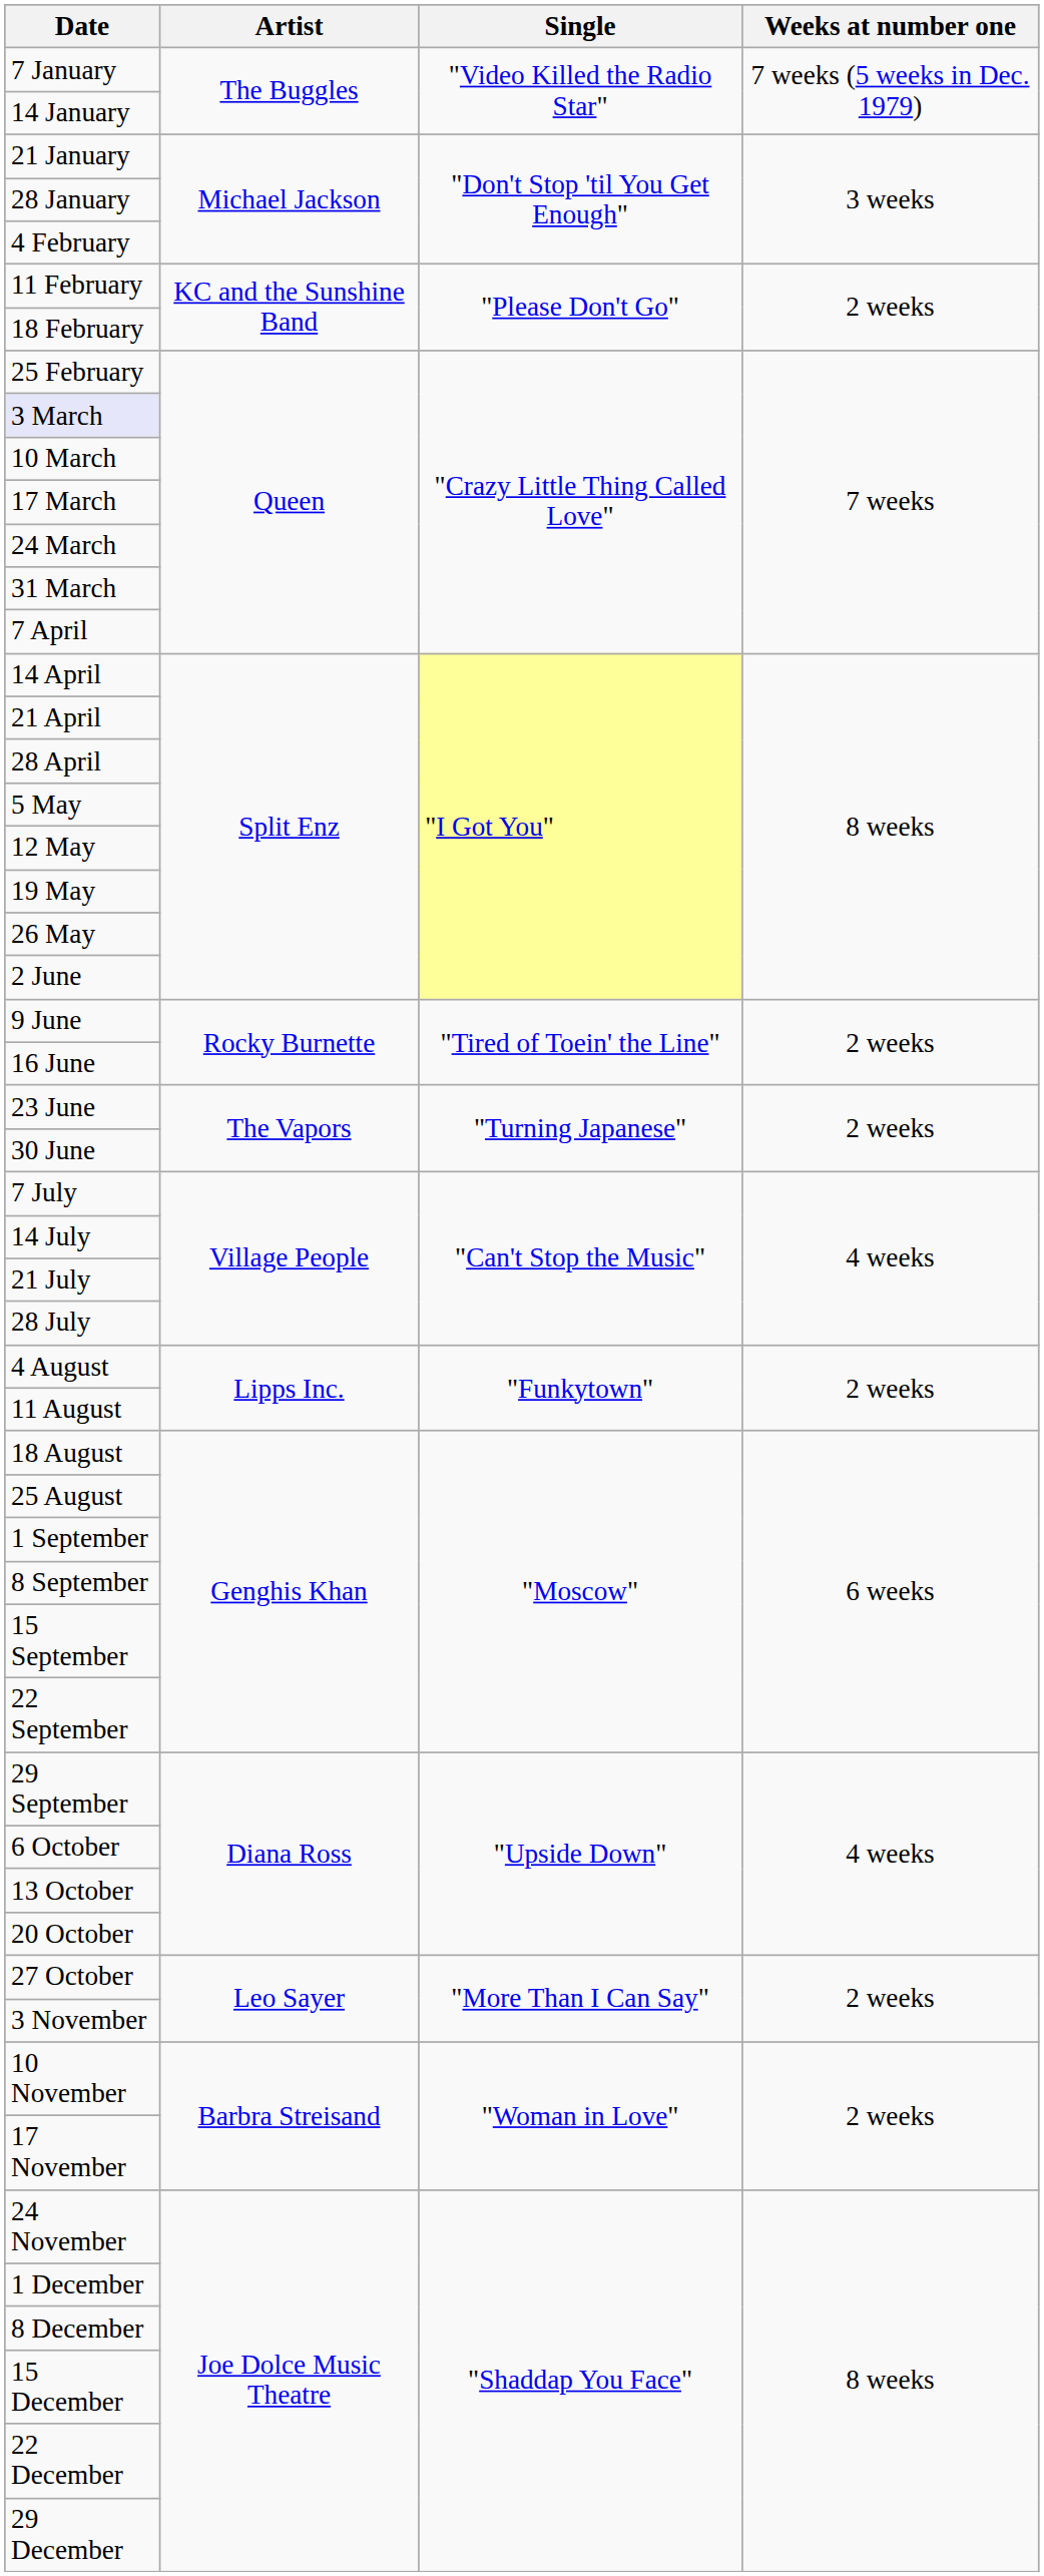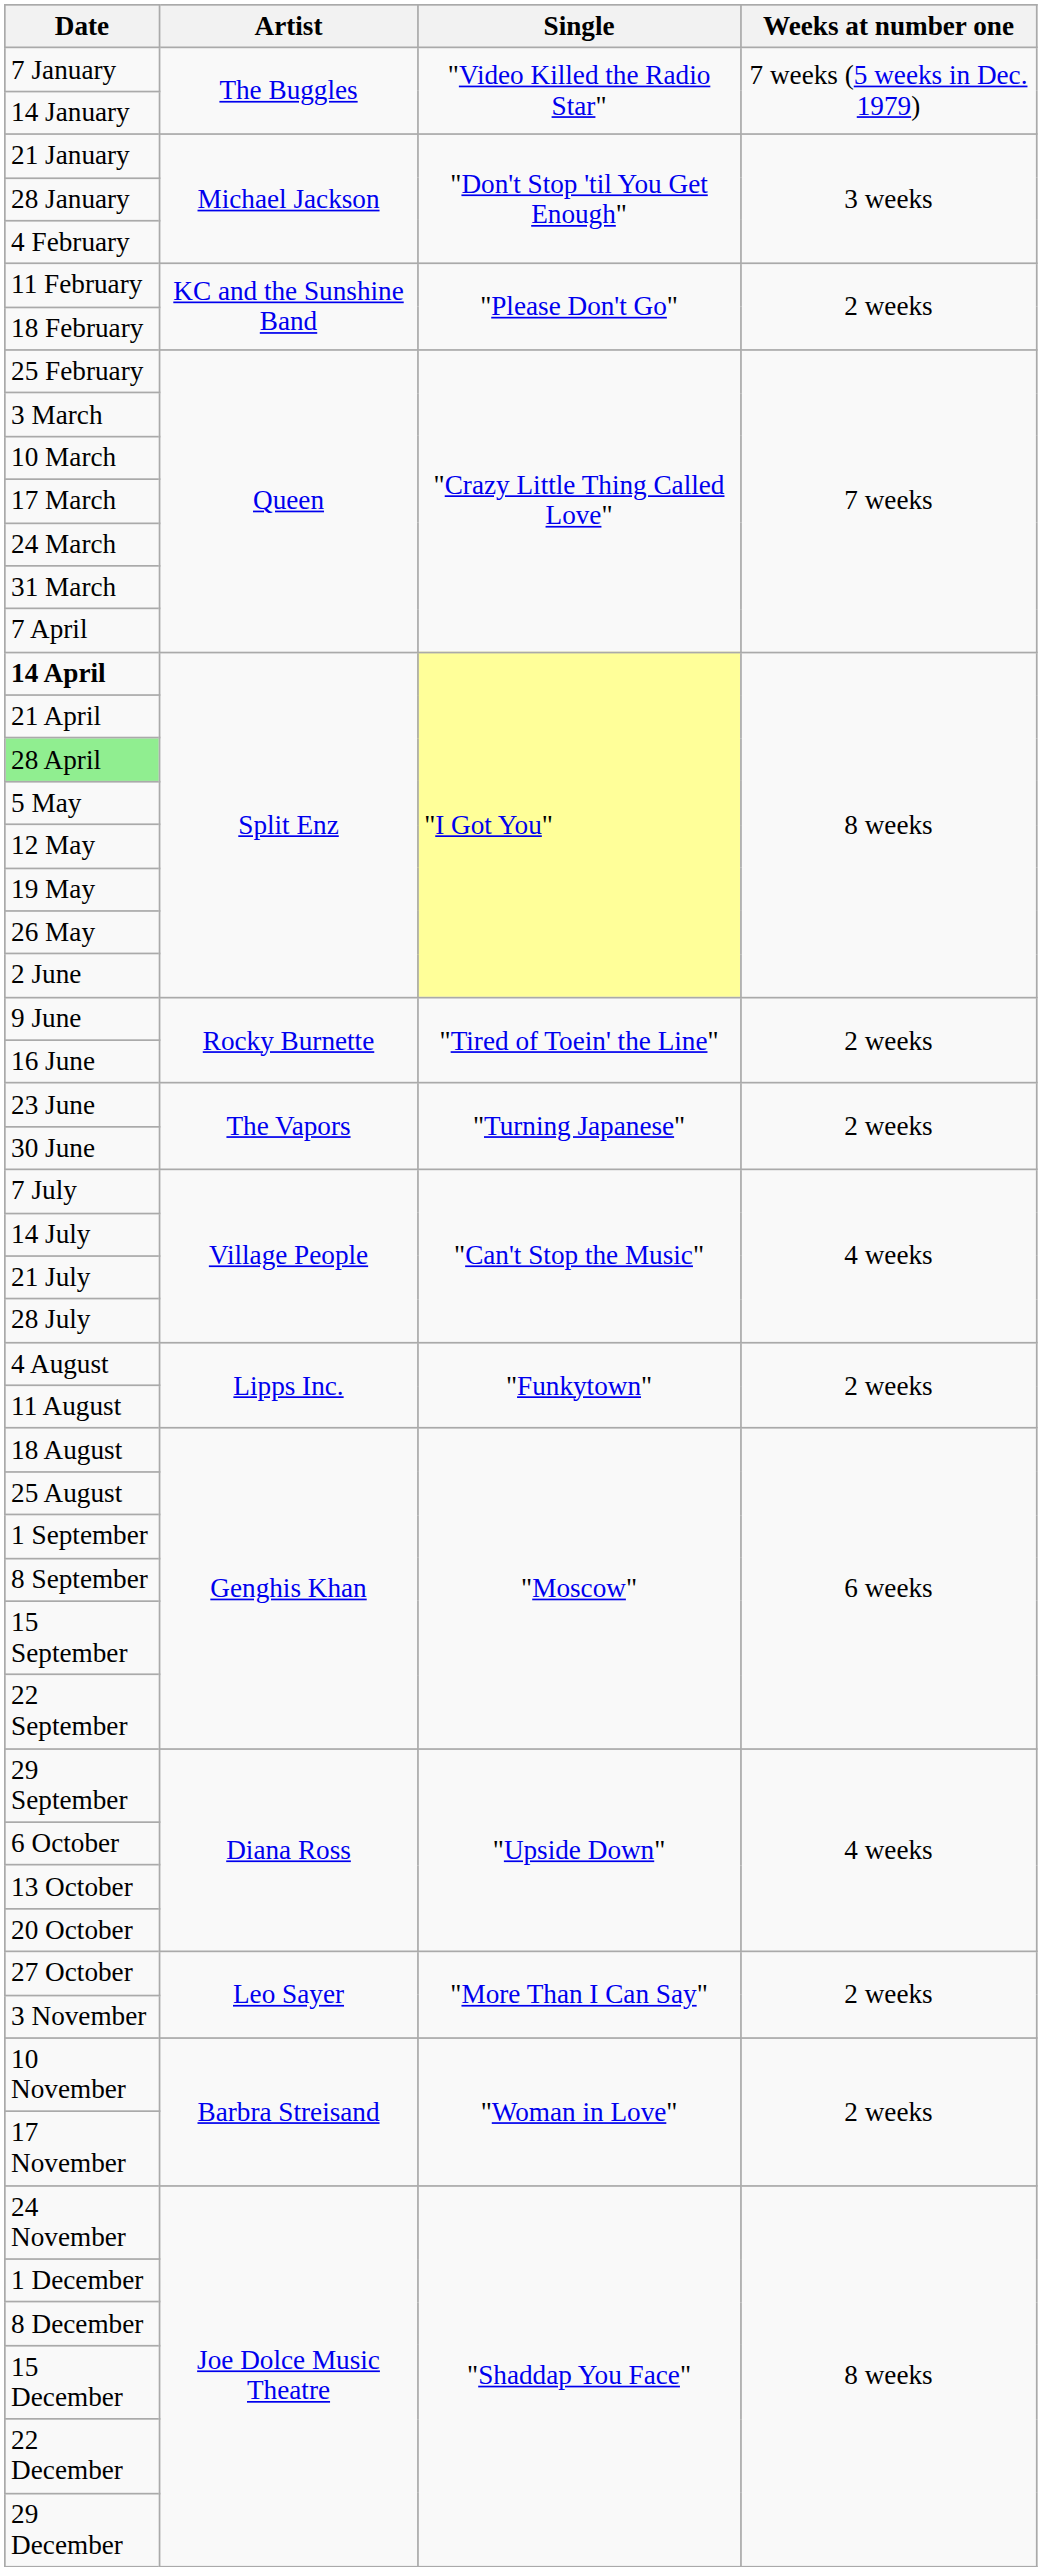3 March | Date: lavender background -> no background
14 April | Date: normal -> bold
28 April | Date: no background -> lightgreen background
